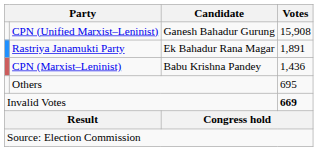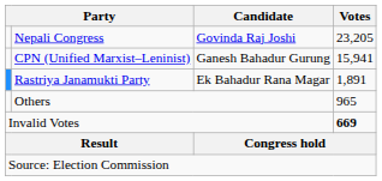+ row: Nepali Congress | Govinda Raj Joshi | 23,205
CPN (Unified Marxist–Leninist) | Votes: 15,908 -> 15,941
- row: CPN (Marxist–Leninist) | Babu Krishna Pandey | 1,436
Others | Votes: 695 -> 965
